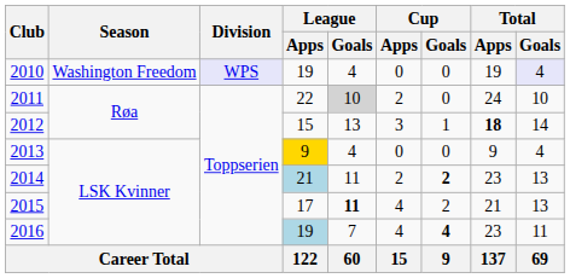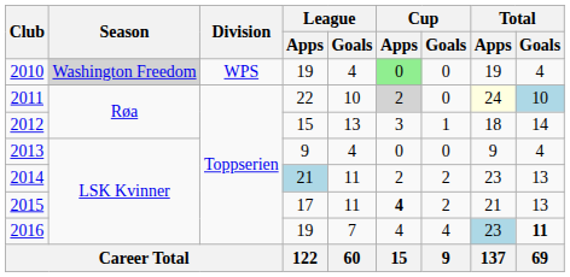2010 | Season: no background -> lightgrey background
2010 | Division: lavender background -> no background
2010 | Cup / Apps: no background -> lightgreen background
2010 | Total / Goals: lavender background -> no background
2011 | League / Goals: lightgrey background -> no background
2011 | Cup / Apps: no background -> lightgrey background
2011 | Total / Apps: no background -> lightyellow background
2011 | Total / Goals: no background -> lightblue background
2012 | Total / Apps: bold -> normal
2013 | League / Apps: gold background -> no background
2014 | Cup / Goals: bold -> normal
2015 | League / Goals: bold -> normal
2015 | Cup / Apps: normal -> bold
2016 | League / Apps: lightblue background -> no background
2016 | Cup / Goals: bold -> normal
2016 | Total / Apps: no background -> lightblue background
2016 | Total / Goals: normal -> bold
